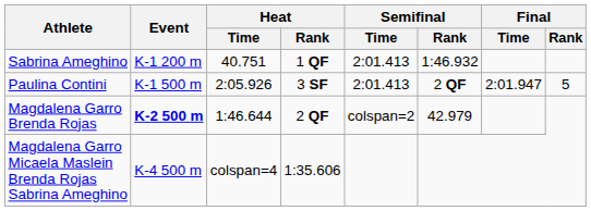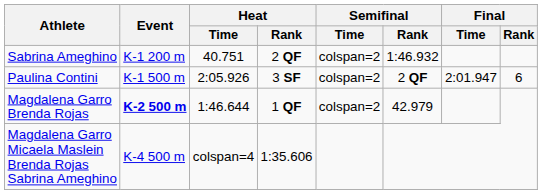Sabrina Ameghino | Heat / Rank: 1 QF -> 2 QF
Sabrina Ameghino | Semifinal / Time: 2:01.413 -> colspan=2
Paulina Contini | Semifinal / Time: 2:01.413 -> colspan=2
Paulina Contini | Final / Rank: 5 -> 6
Magdalena Garro Brenda Rojas | Heat / Rank: 2 QF -> 1 QF
